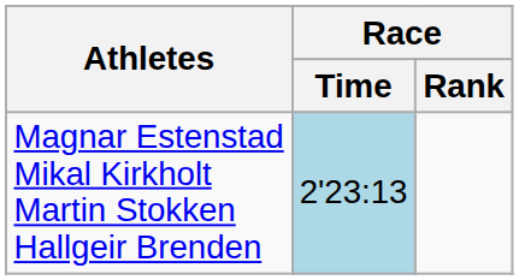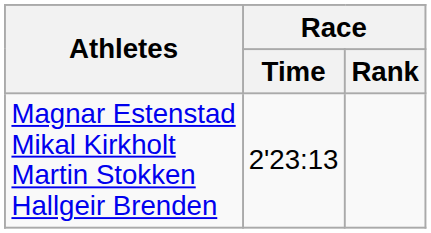row 3 | Race / Time: lightblue background -> no background
